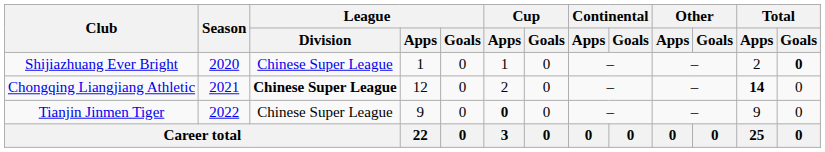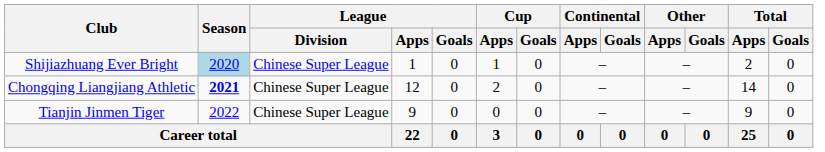Shijiazhuang Ever Bright | Season: no background -> lightblue background
Shijiazhuang Ever Bright | Total / Goals: bold -> normal
Chongqing Liangjiang Athletic | Season: normal -> bold
Chongqing Liangjiang Athletic | League / Division: bold -> normal
Chongqing Liangjiang Athletic | Total / Apps: bold -> normal
Tianjin Jinmen Tiger | Cup / Apps: bold -> normal
